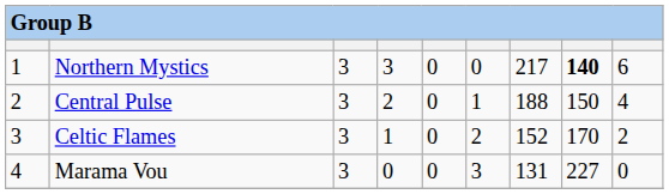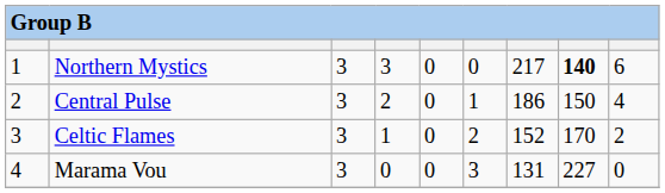Central Pulse | column 7: 188 -> 186
